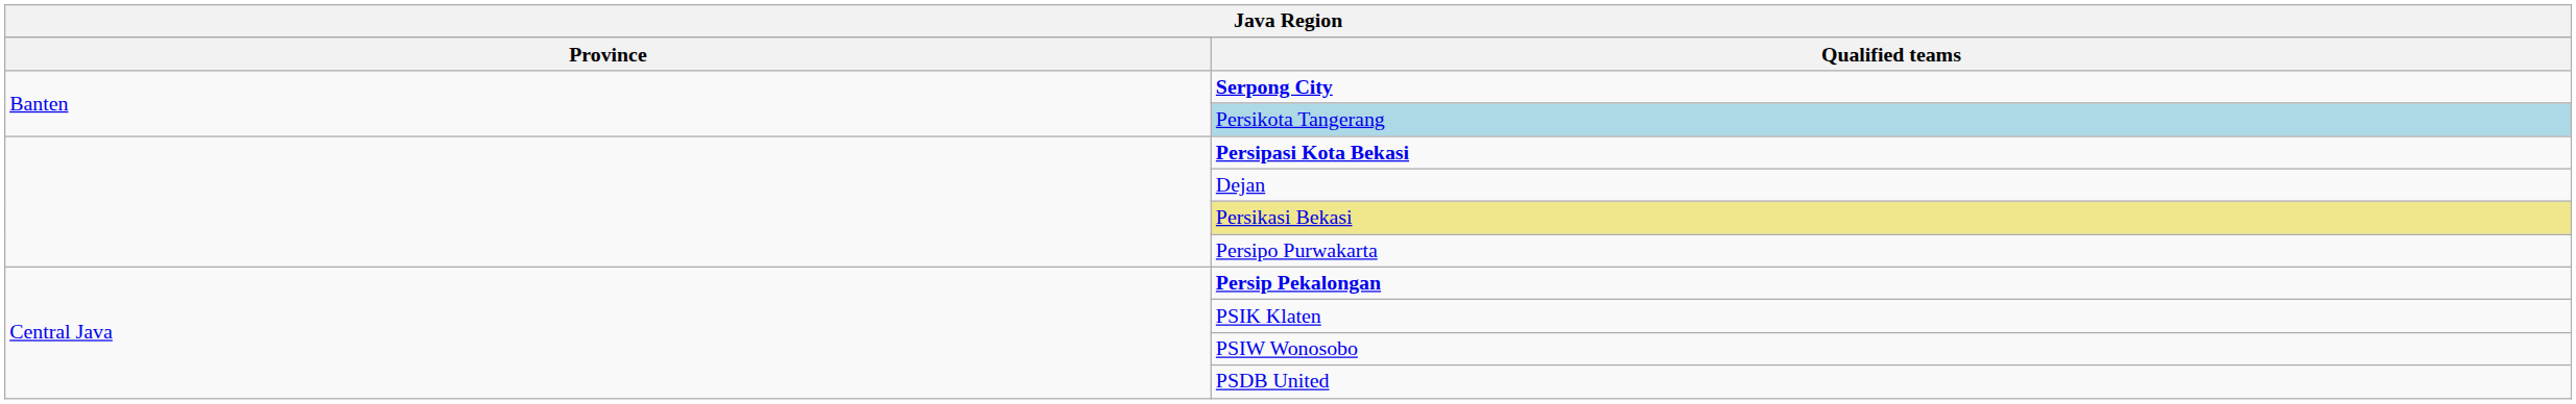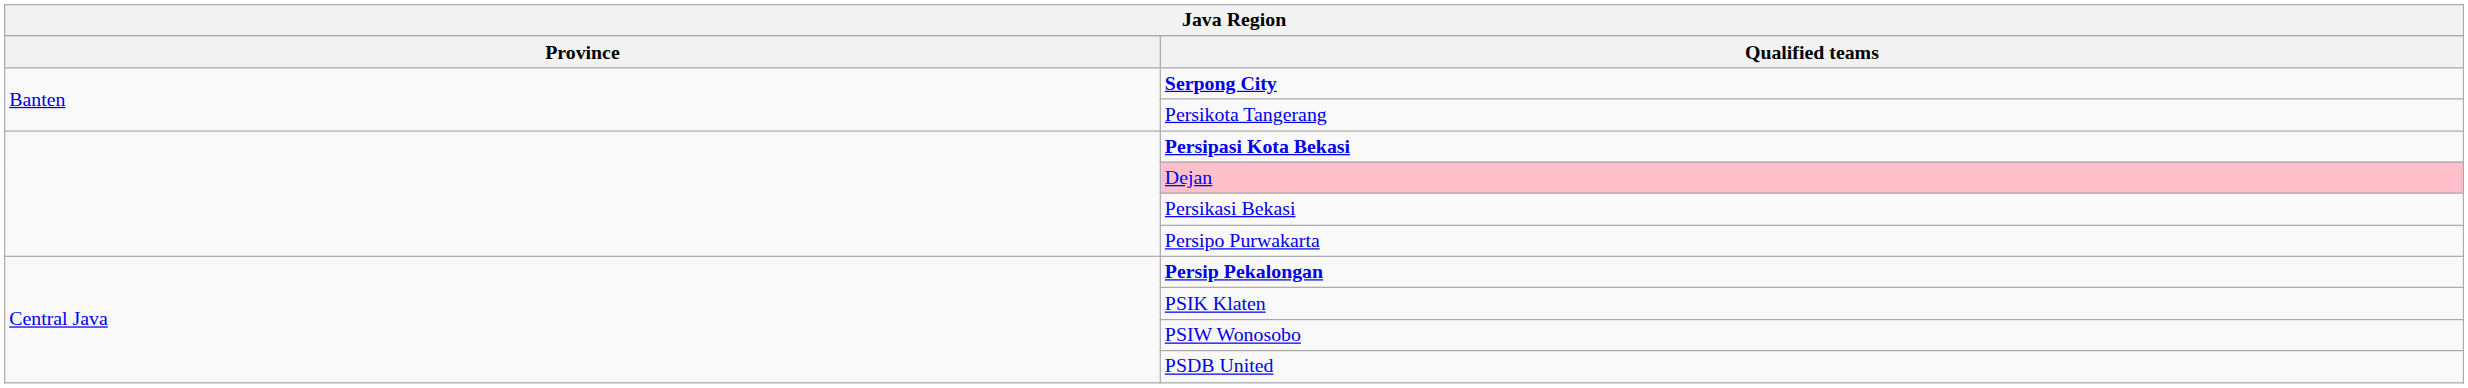Persikota Tangerang | Qualified teams: lightblue background -> no background
Dejan | Qualified teams: no background -> pink background
Persikasi Bekasi | Qualified teams: khaki background -> no background
